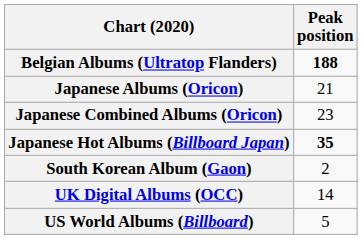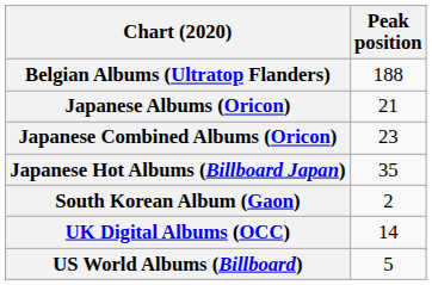Belgian Albums (Ultratop Flanders) | Peak position: bold -> normal
Japanese Hot Albums (Billboard Japan) | Peak position: bold -> normal
